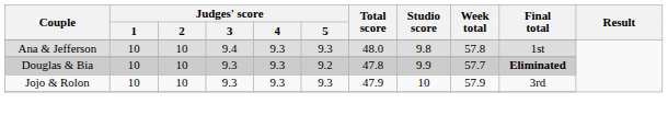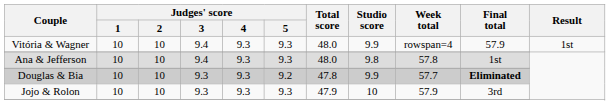+ row: Vitória & Wagner | 10 | 10 | 9.4 | 9.3 | 9.3 | 48.0 | 9.9 | rowspan=4 | 57.9 | 1st
